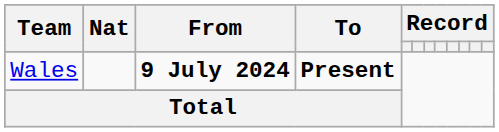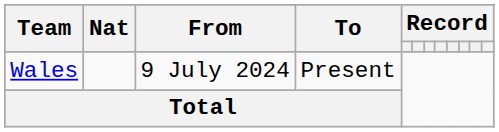Wales | From: bold -> normal
Wales | To: bold -> normal
